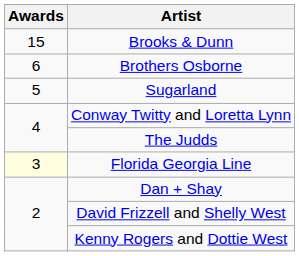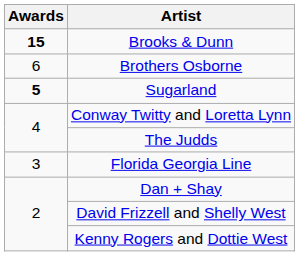Brooks & Dunn | Awards: normal -> bold
Sugarland | Awards: normal -> bold
Florida Georgia Line | Awards: lightyellow background -> no background
